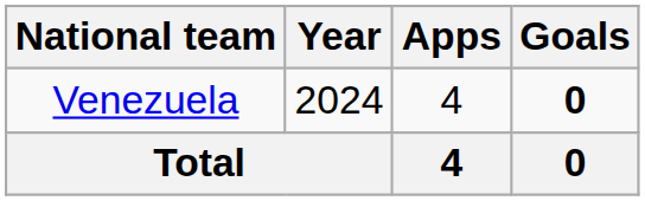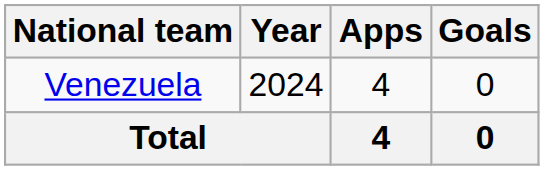Venezuela | Goals: bold -> normal
